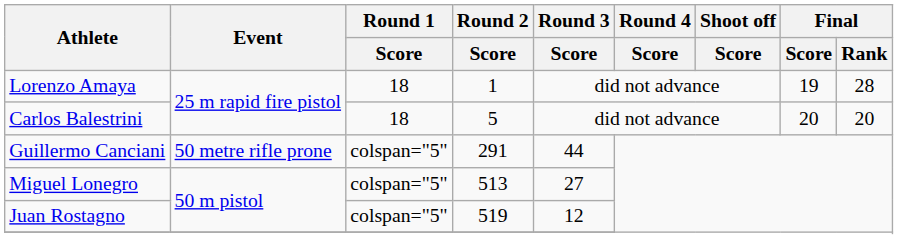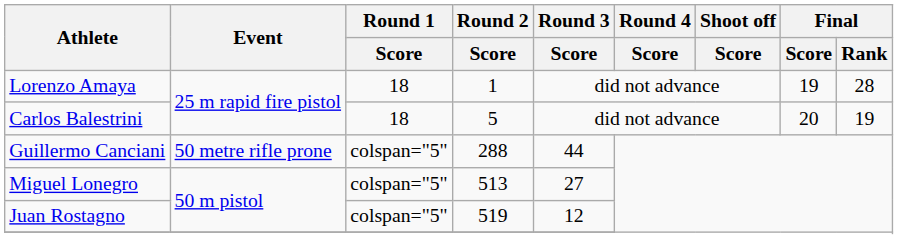Carlos Balestrini | Final / Rank: 20 -> 19
Guillermo Canciani | Round 2 / Score: 291 -> 288
